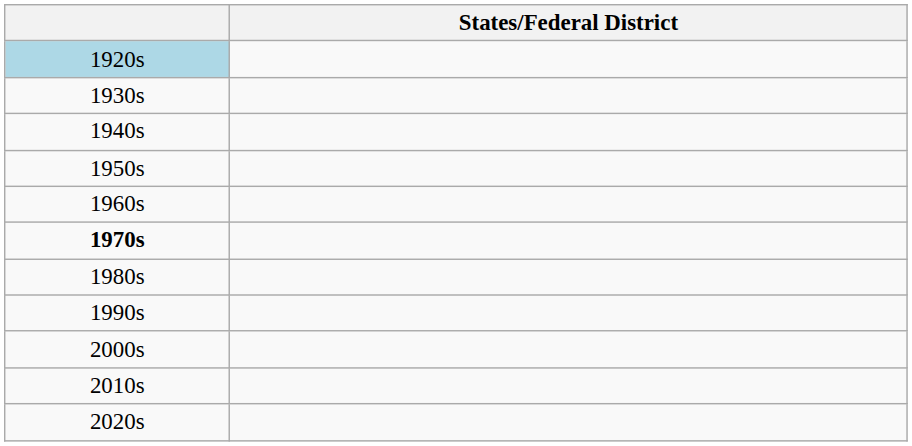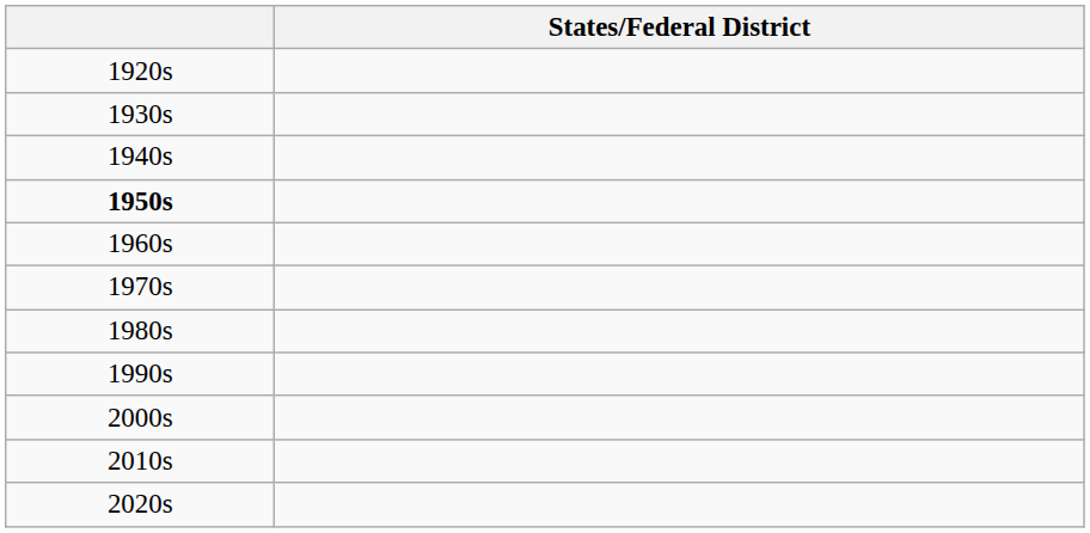1920s | column 1: lightblue background -> no background
1950s | column 1: normal -> bold
1970s | column 1: bold -> normal
